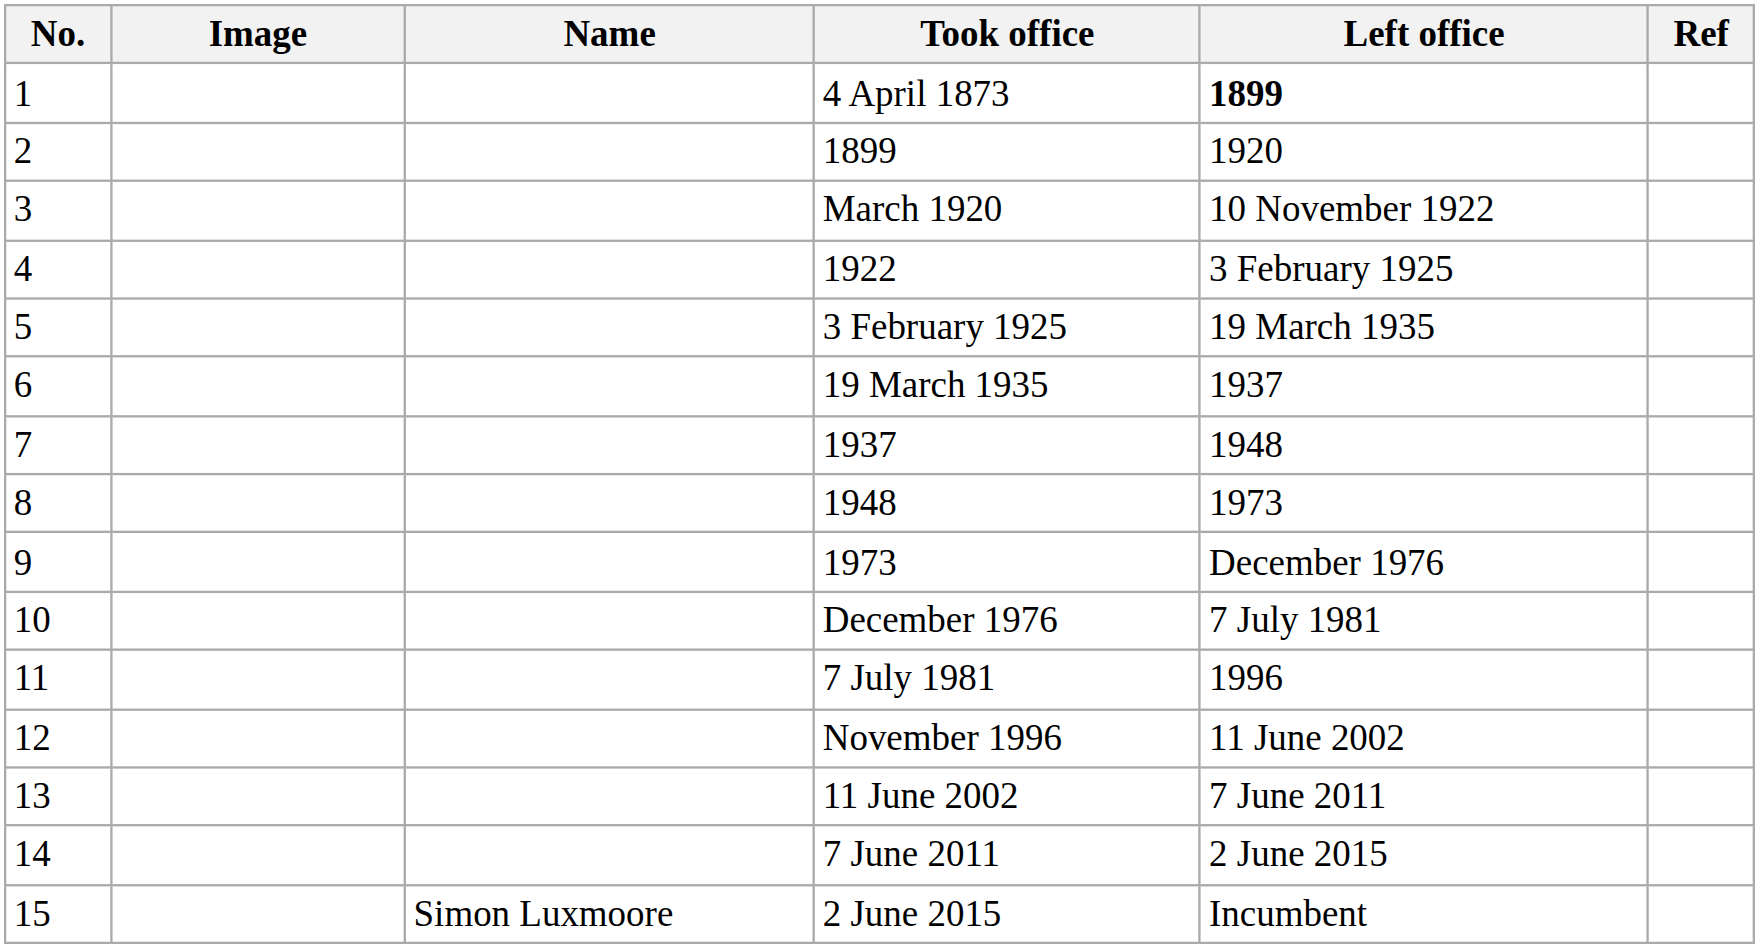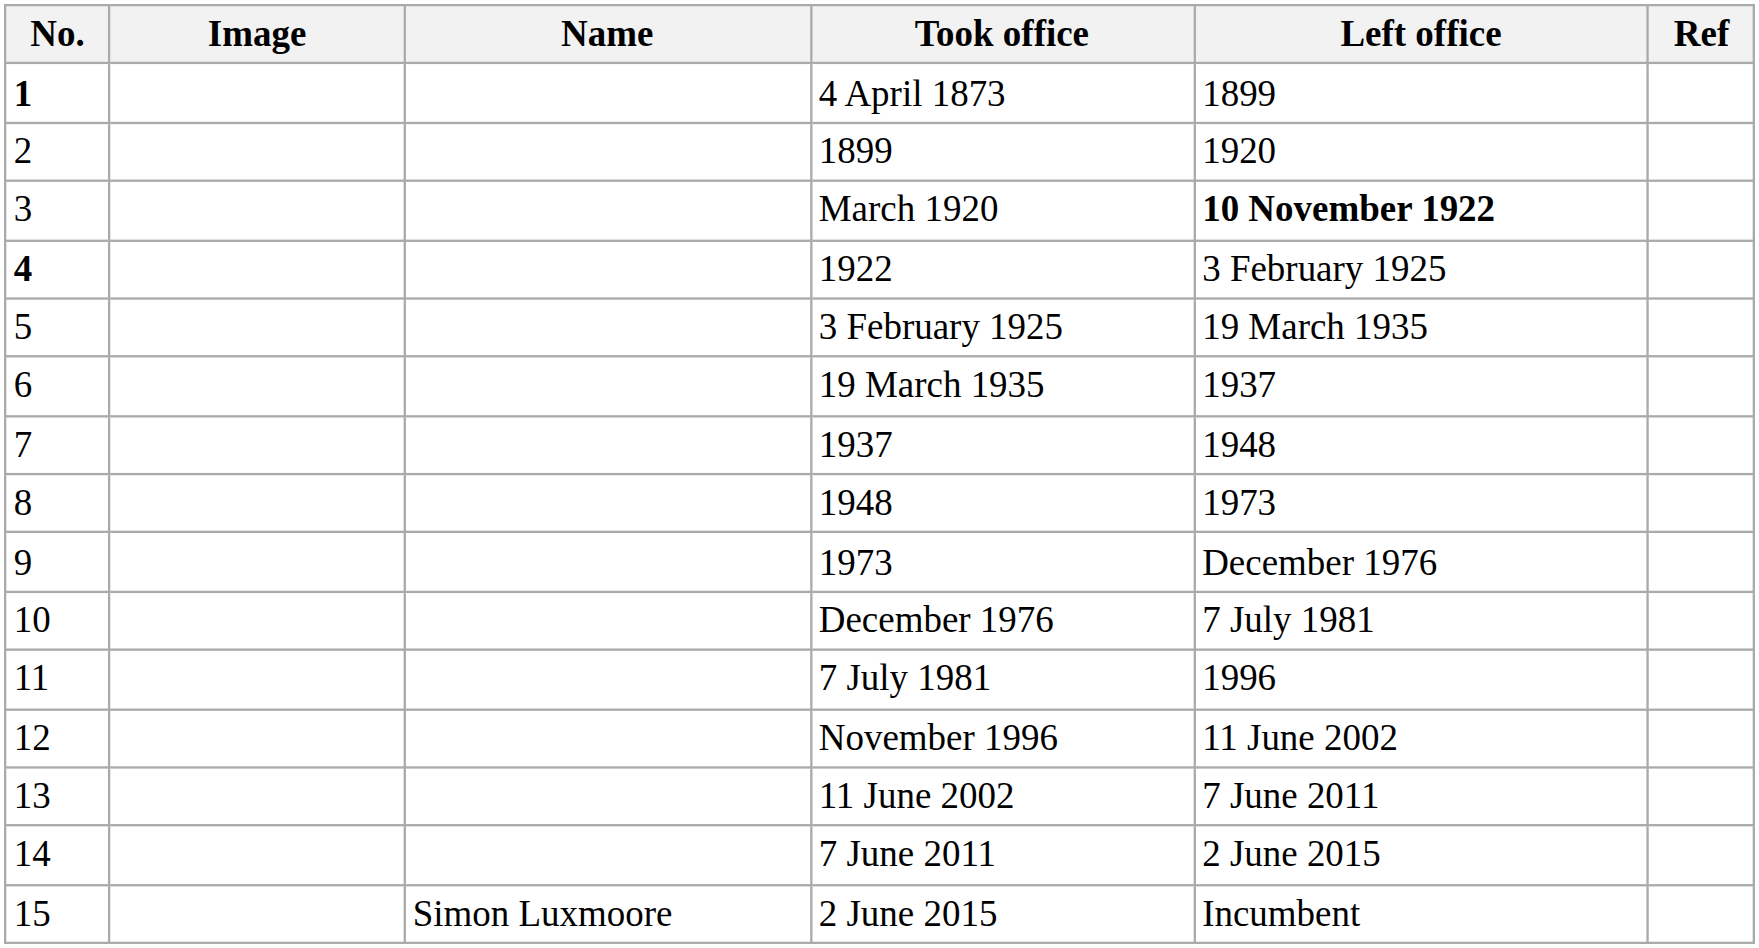4 April 1873 | No.: normal -> bold
4 April 1873 | Left office: bold -> normal
March 1920 | Left office: normal -> bold
1922 | No.: normal -> bold
